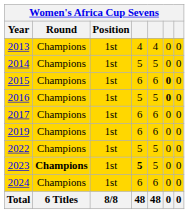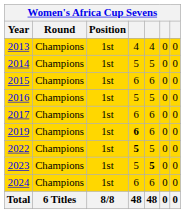2015 | column 6: bold -> normal
2016 | column 6: bold -> normal
2019 | column 4: normal -> bold
2022 | column 4: normal -> bold
2023 | Round: bold -> normal
2023 | column 4: bold -> normal
2023 | column 5: normal -> bold
